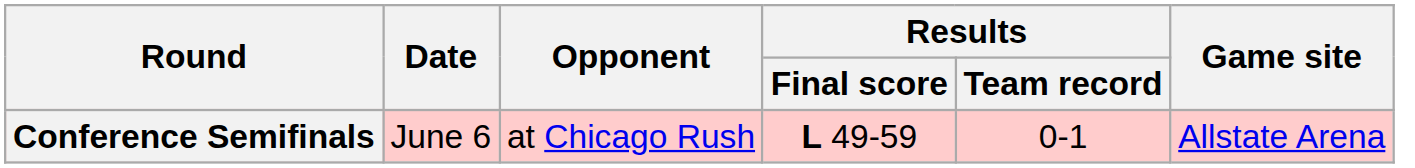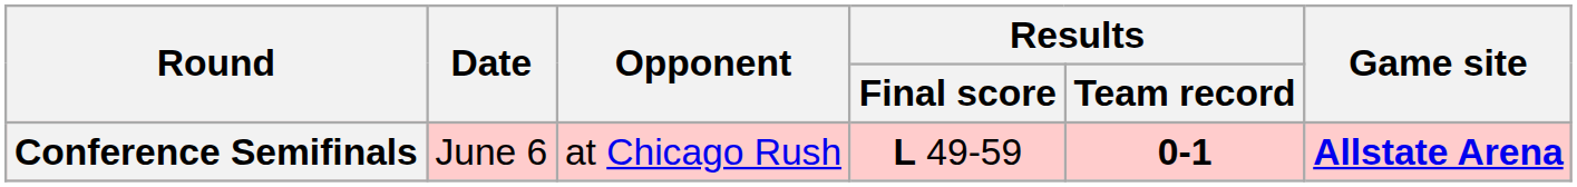Conference Semifinals | Results / Team record: normal -> bold
Conference Semifinals | Game site: normal -> bold
